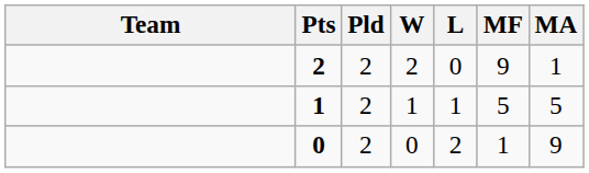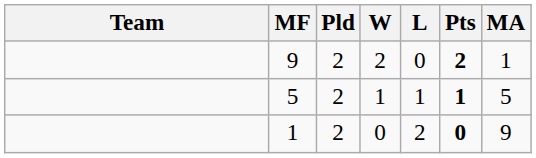columns swapped: Pts <-> MF
